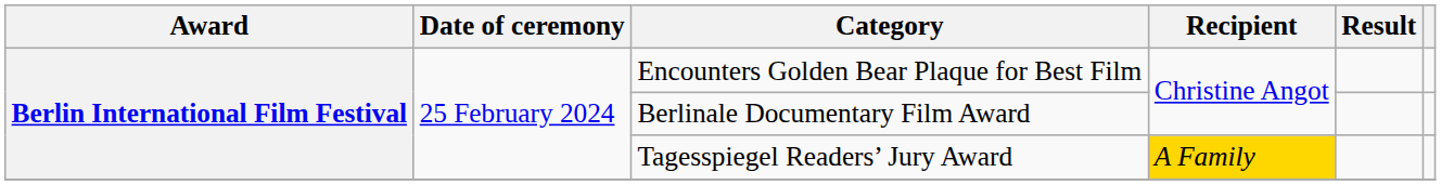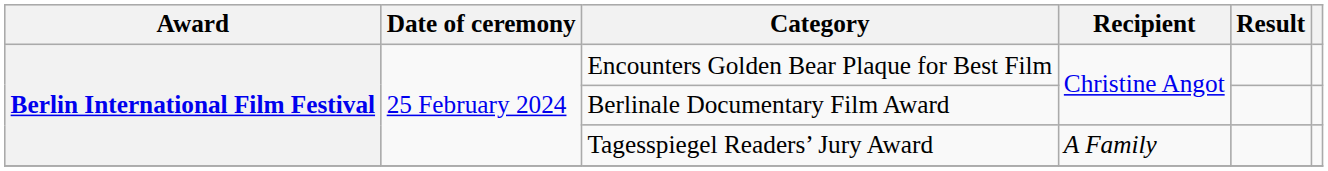Tagesspiegel Readers’ Jury Award | Recipient: gold background -> no background
